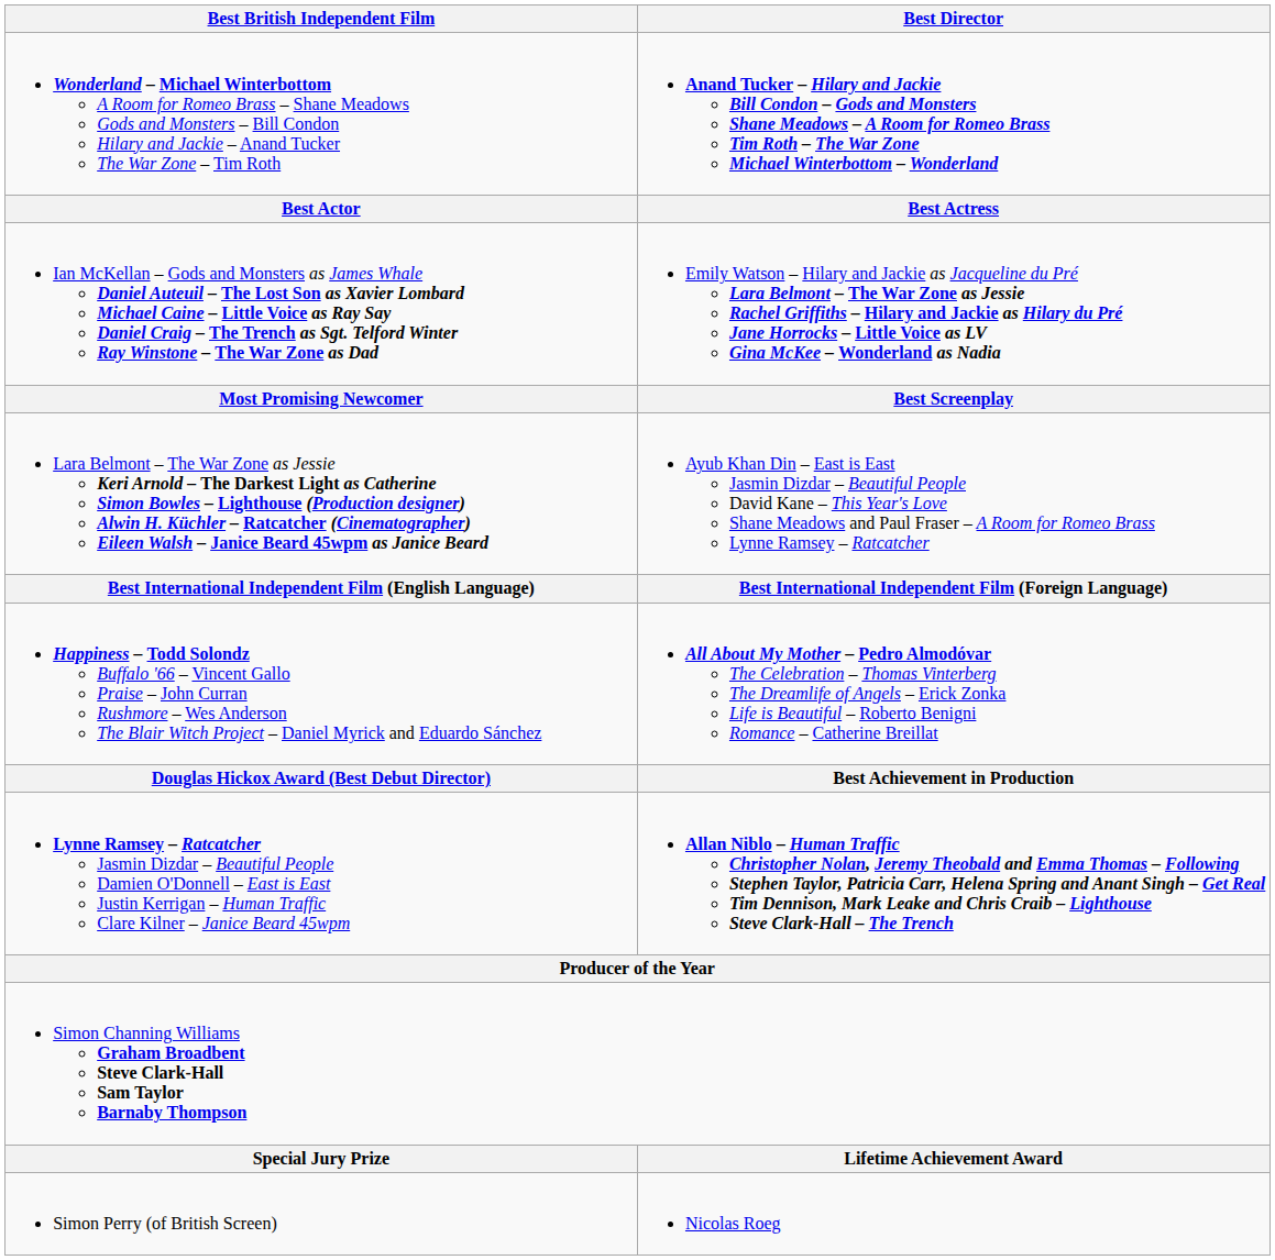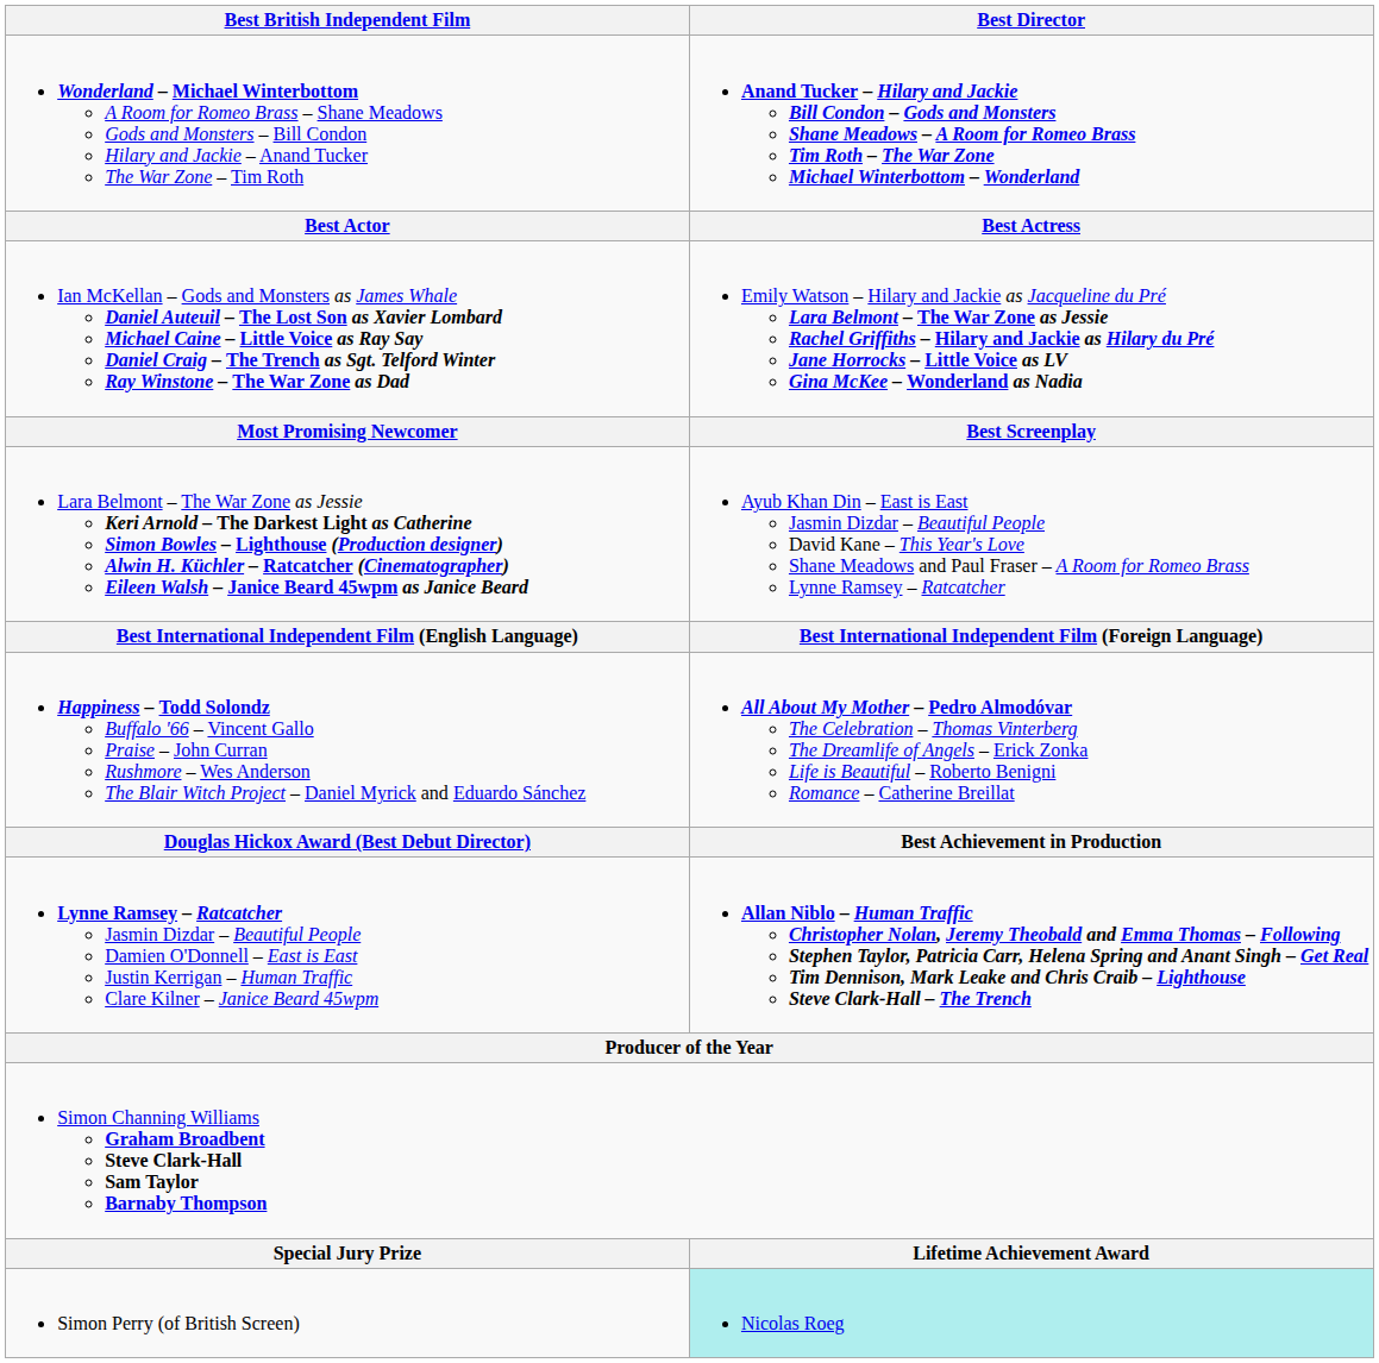Simon Perry (of British Screen) | Best Director: no background -> paleturquoise background
